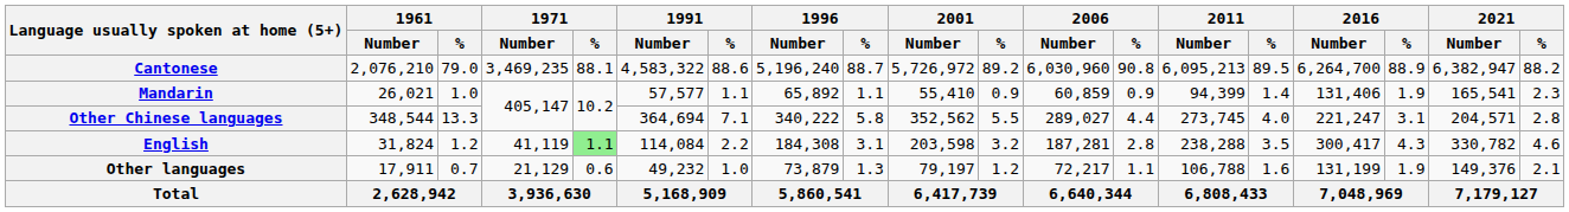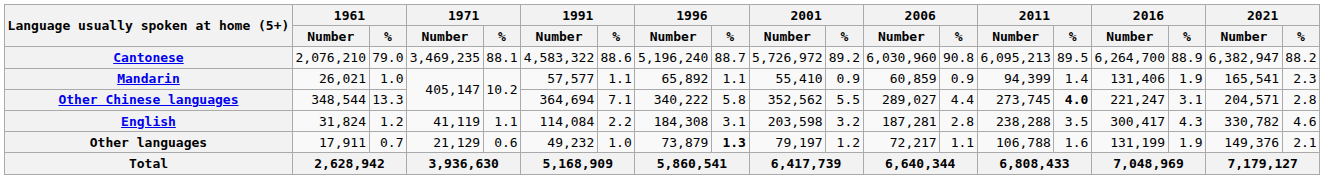Other Chinese languages | 2011 / %: normal -> bold
English | 1971 / %: lightgreen background -> no background
Other languages | 1996 / %: normal -> bold
